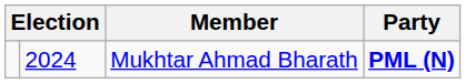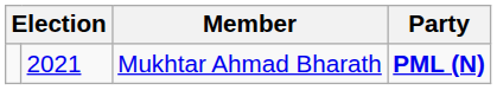Mukhtar Ahmad Bharath | column 2: 2024 -> 2021
